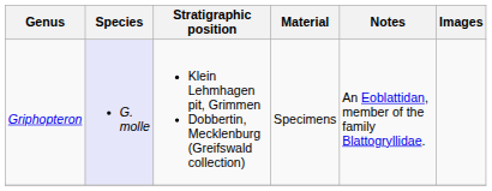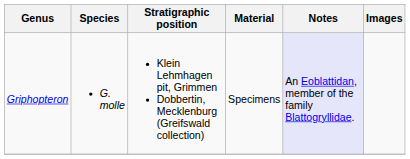Griphopteron | Species: lavender background -> no background
Griphopteron | Notes: no background -> lavender background
